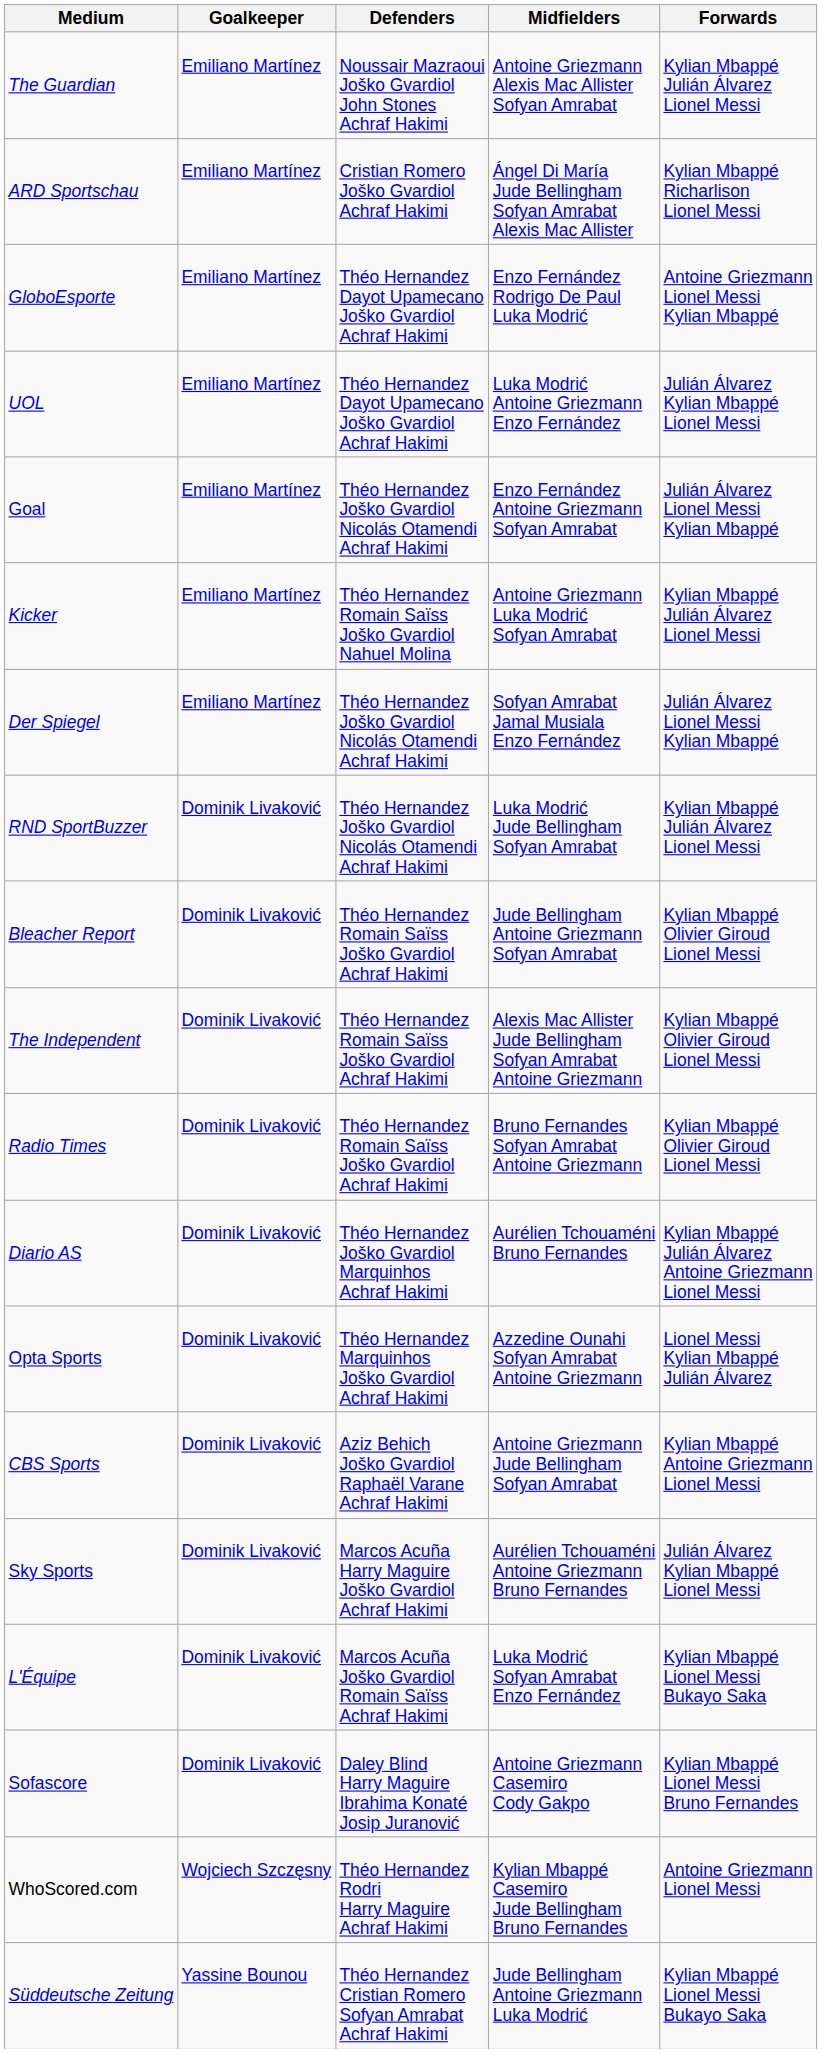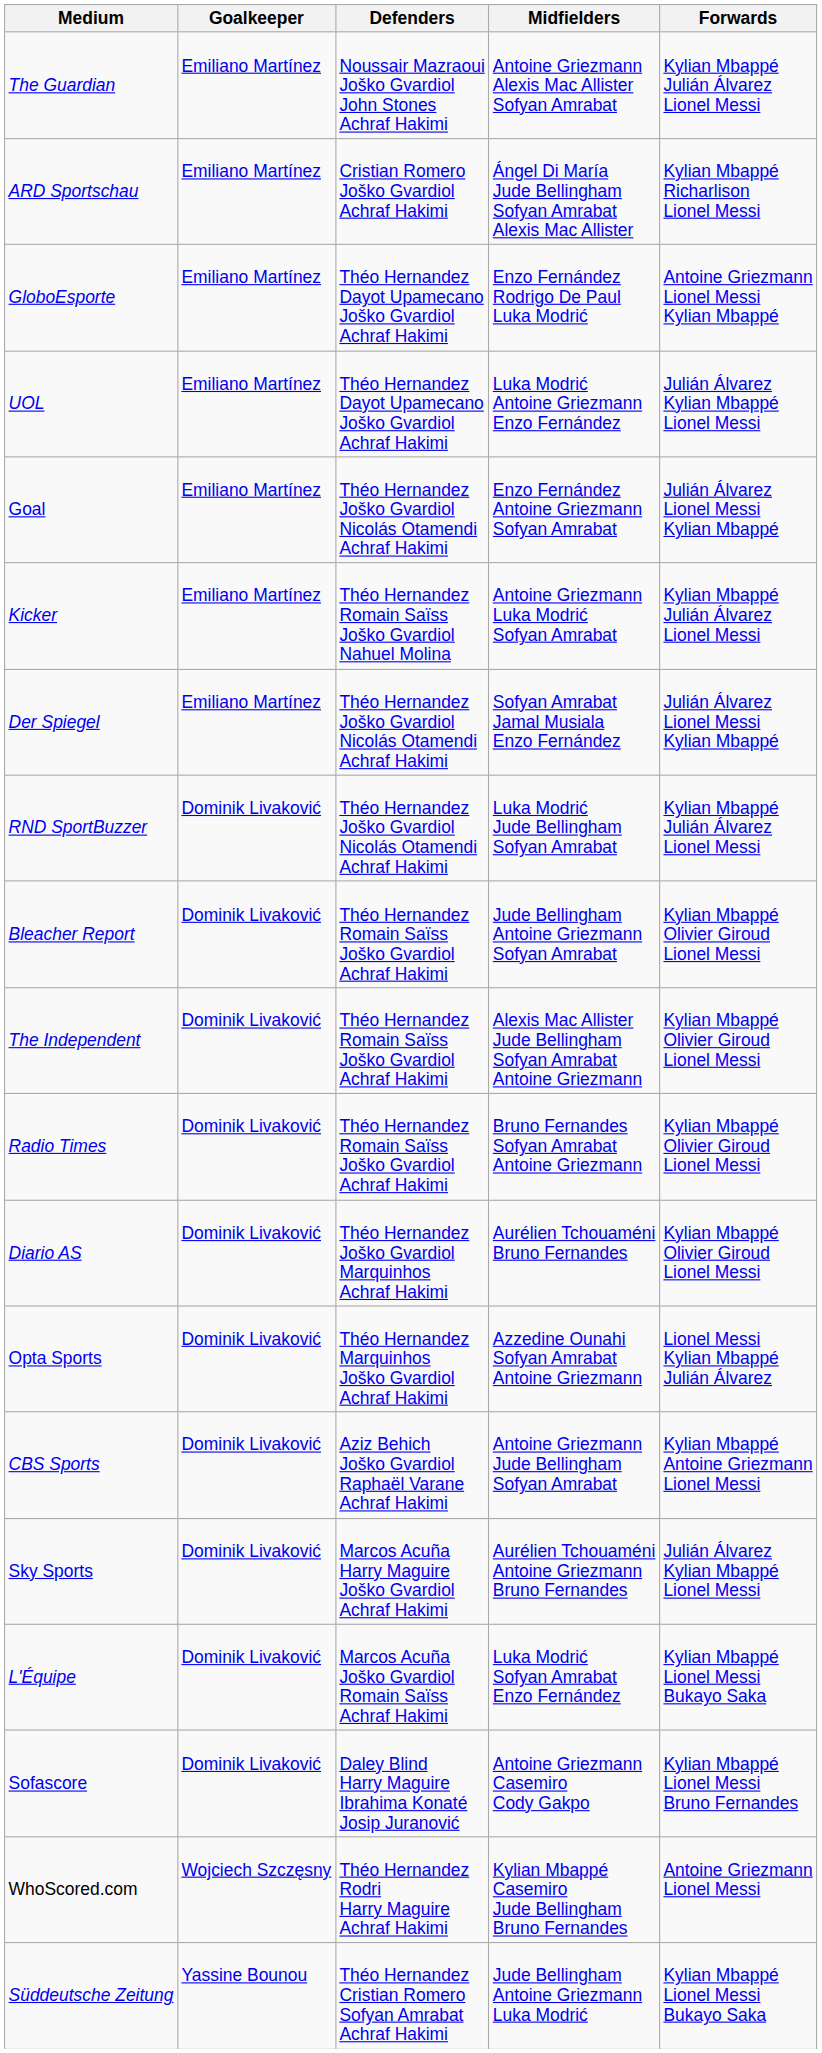Diario AS | Forwards: Kylian Mbappé Julián Álvarez Antoine Griezmann Lionel Messi -> Kylian Mbappé Olivier Giroud Lionel Messi
